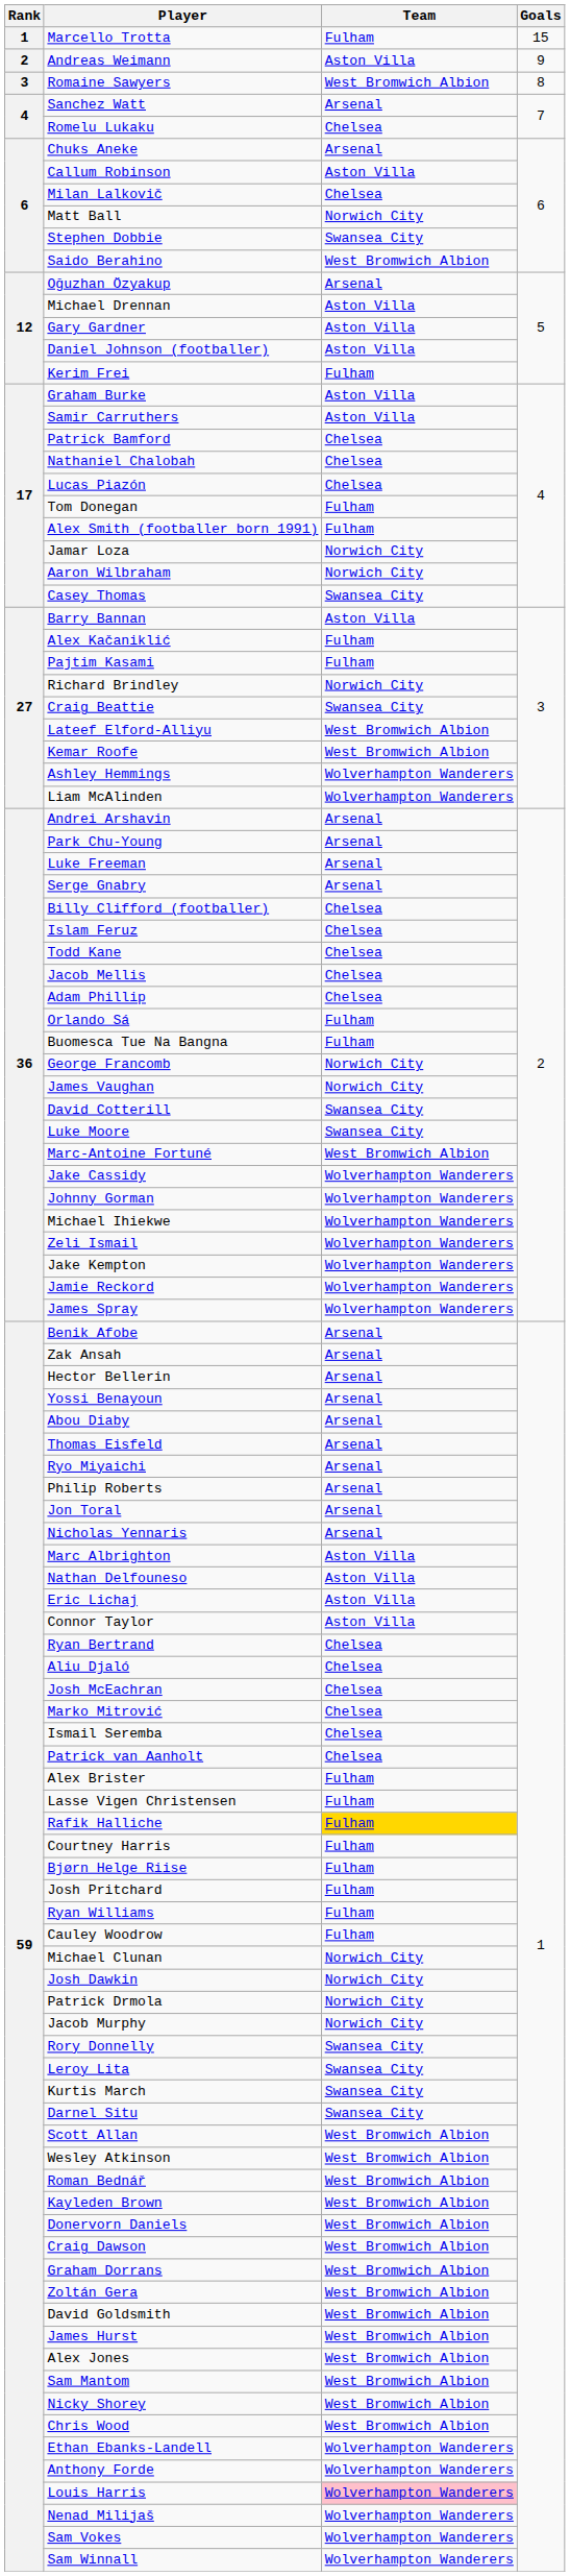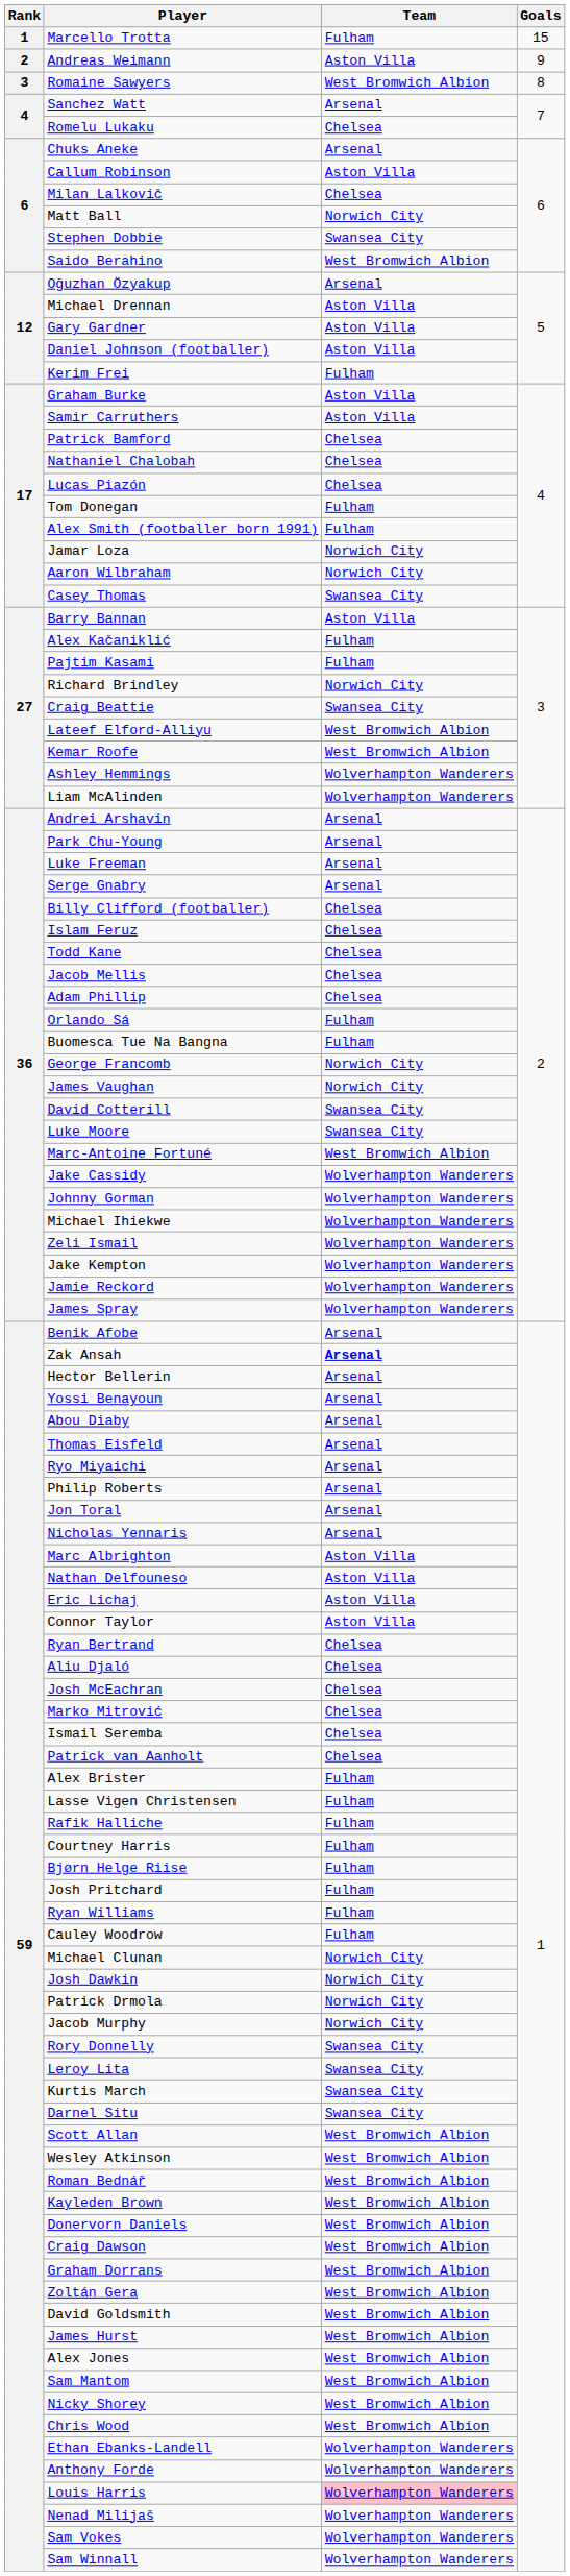Zak Ansah | Team: normal -> bold
Rafik Halliche | Team: gold background -> no background
